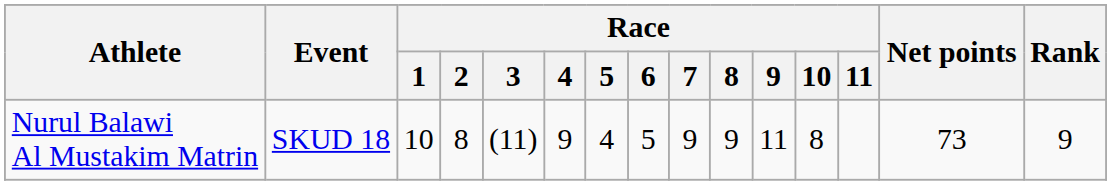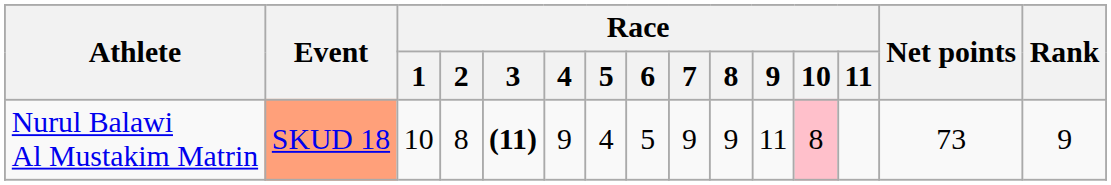Nurul Balawi Al Mustakim Matrin | Event: no background -> lightsalmon background
Nurul Balawi Al Mustakim Matrin | Race / 3: normal -> bold
Nurul Balawi Al Mustakim Matrin | Race / 10: no background -> pink background
